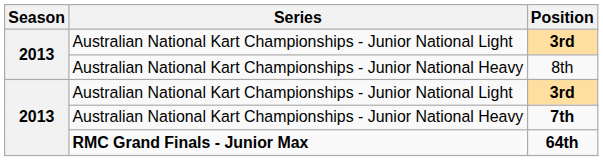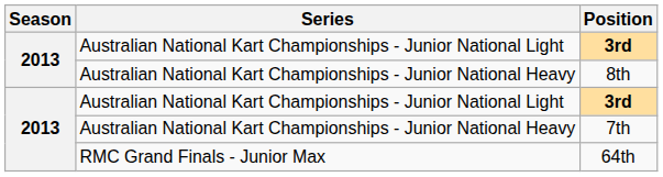7th | Position: bold -> normal
64th | Series: bold -> normal
64th | Position: bold -> normal
